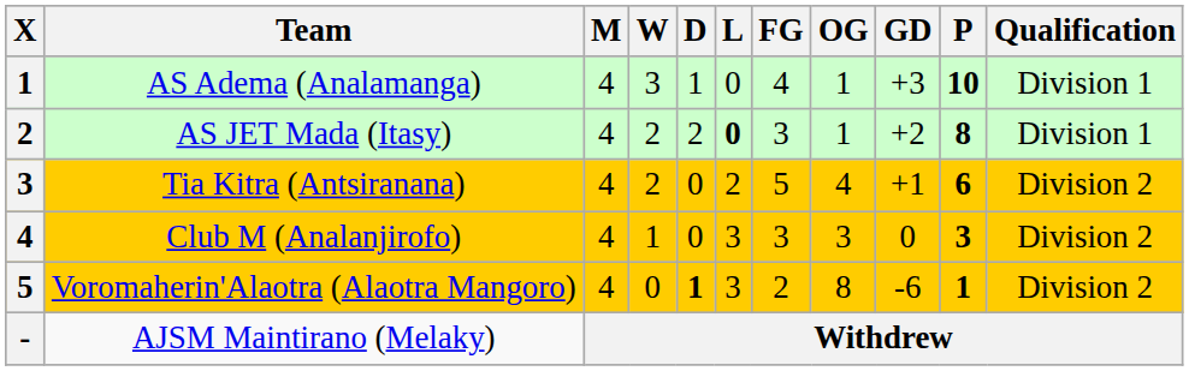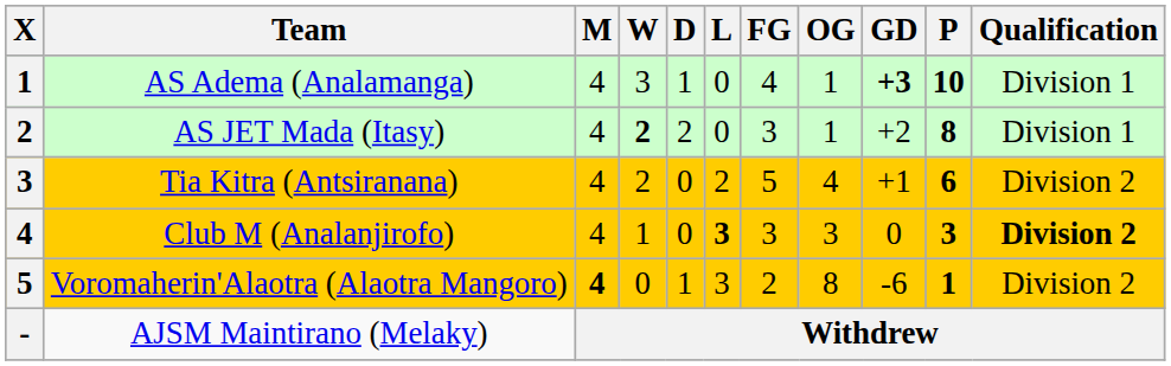AS Adema (Analamanga) | GD: normal -> bold
AS JET Mada (Itasy) | W: normal -> bold
AS JET Mada (Itasy) | L: bold -> normal
Club M (Analanjirofo) | L: normal -> bold
Club M (Analanjirofo) | Qualification: normal -> bold
Voromaherin'Alaotra (Alaotra Mangoro) | M: normal -> bold
Voromaherin'Alaotra (Alaotra Mangoro) | D: bold -> normal
